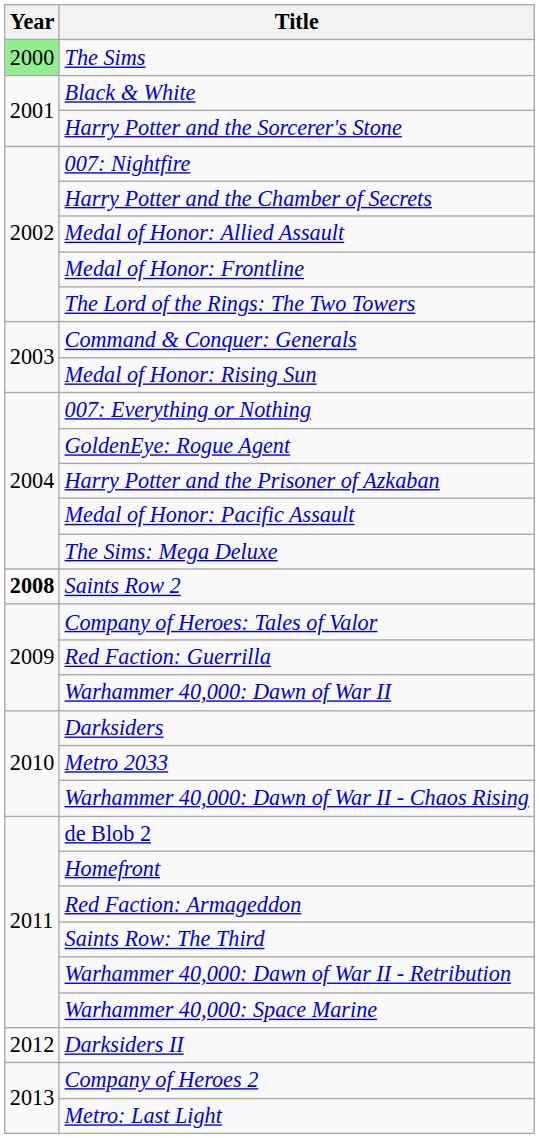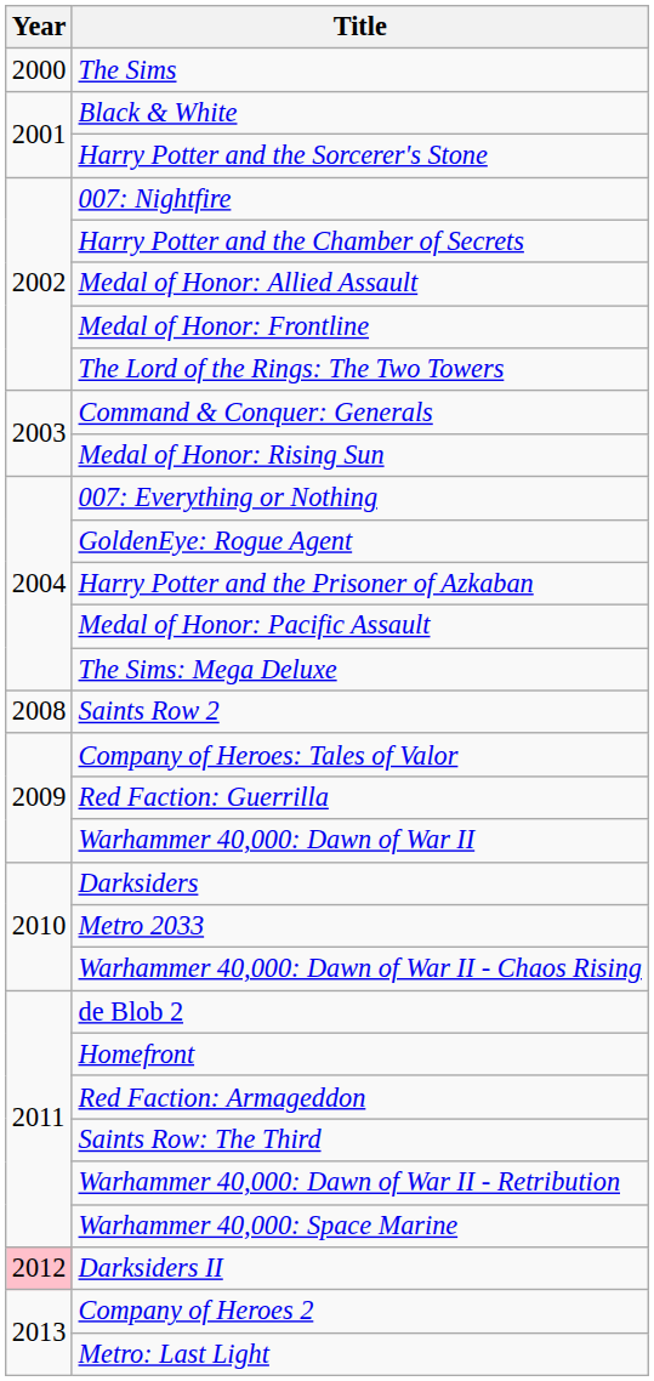The Sims | Year: lightgreen background -> no background
Saints Row 2 | Year: bold -> normal
Darksiders II | Year: no background -> pink background
